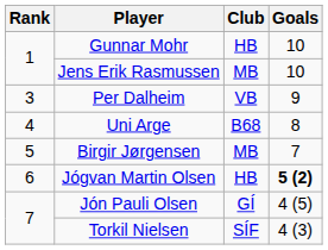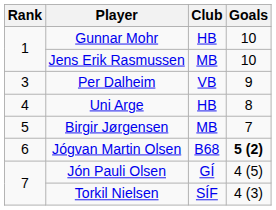Uni Arge | Club: B68 -> HB
Jógvan Martin Olsen | Club: HB -> B68
